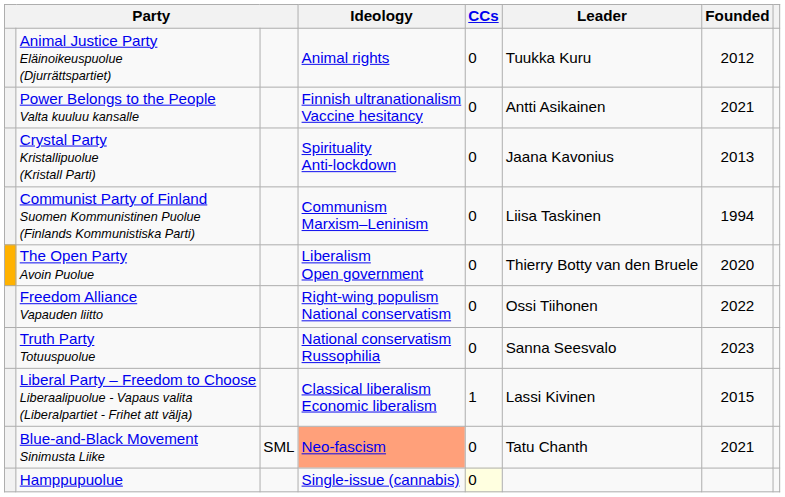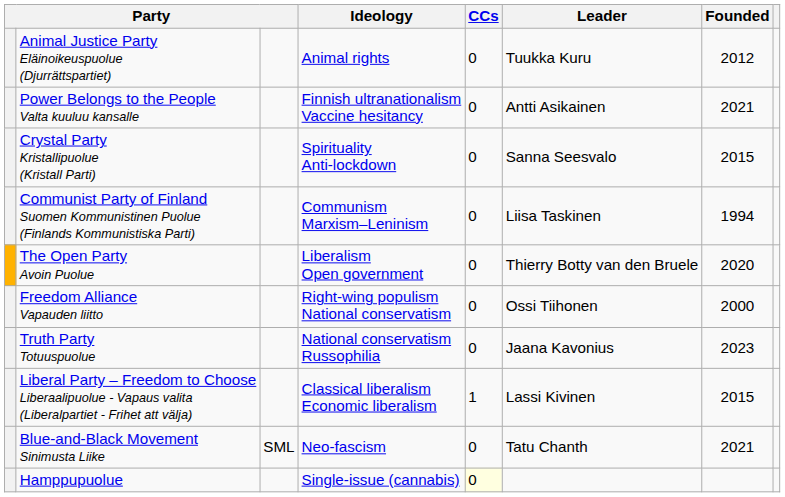Crystal Party Kristallipuolue (Kristall Parti) | Leader: Jaana Kavonius -> Sanna Seesvalo
Crystal Party Kristallipuolue (Kristall Parti) | Founded: 2013 -> 2015
Freedom Alliance Vapauden liitto | Founded: 2022 -> 2000
Truth Party Totuuspuolue | Leader: Sanna Seesvalo -> Jaana Kavonius
Blue-and-Black Movement Sinimusta Liike | Ideology: lightsalmon background -> no background
